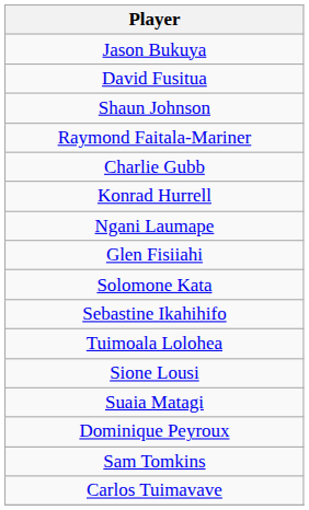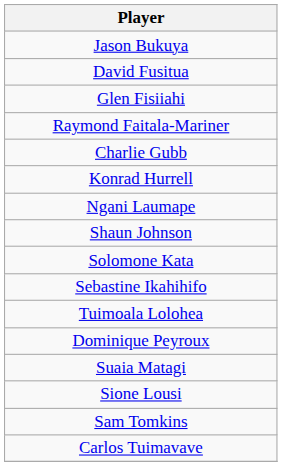row 4 | column 1: Shaun Johnson -> Glen Fisiiahi
row 9 | column 1: Glen Fisiiahi -> Shaun Johnson
row 13 | column 1: Sione Lousi -> Dominique Peyroux
row 15 | column 1: Dominique Peyroux -> Sione Lousi
